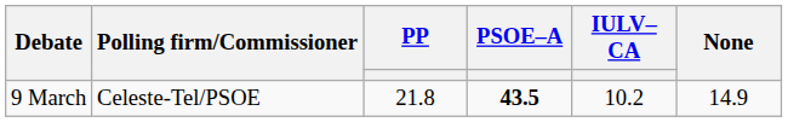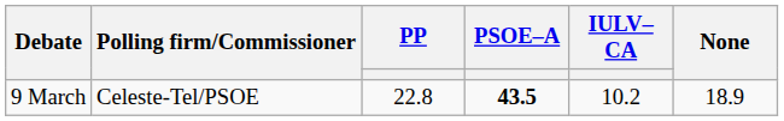9 March | PP: 21.8 -> 22.8
9 March | None: 14.9 -> 18.9
